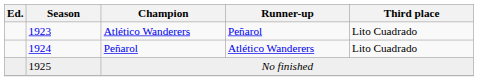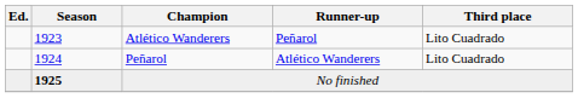No finished | Season: normal -> bold
